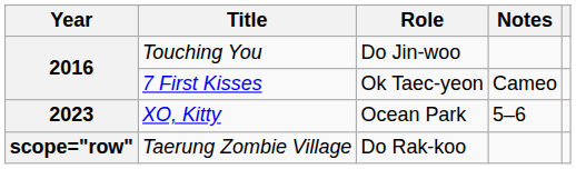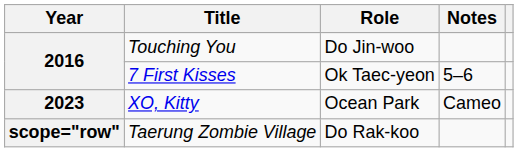7 First Kisses | Notes: Cameo -> 5–6
XO, Kitty | Notes: 5–6 -> Cameo
